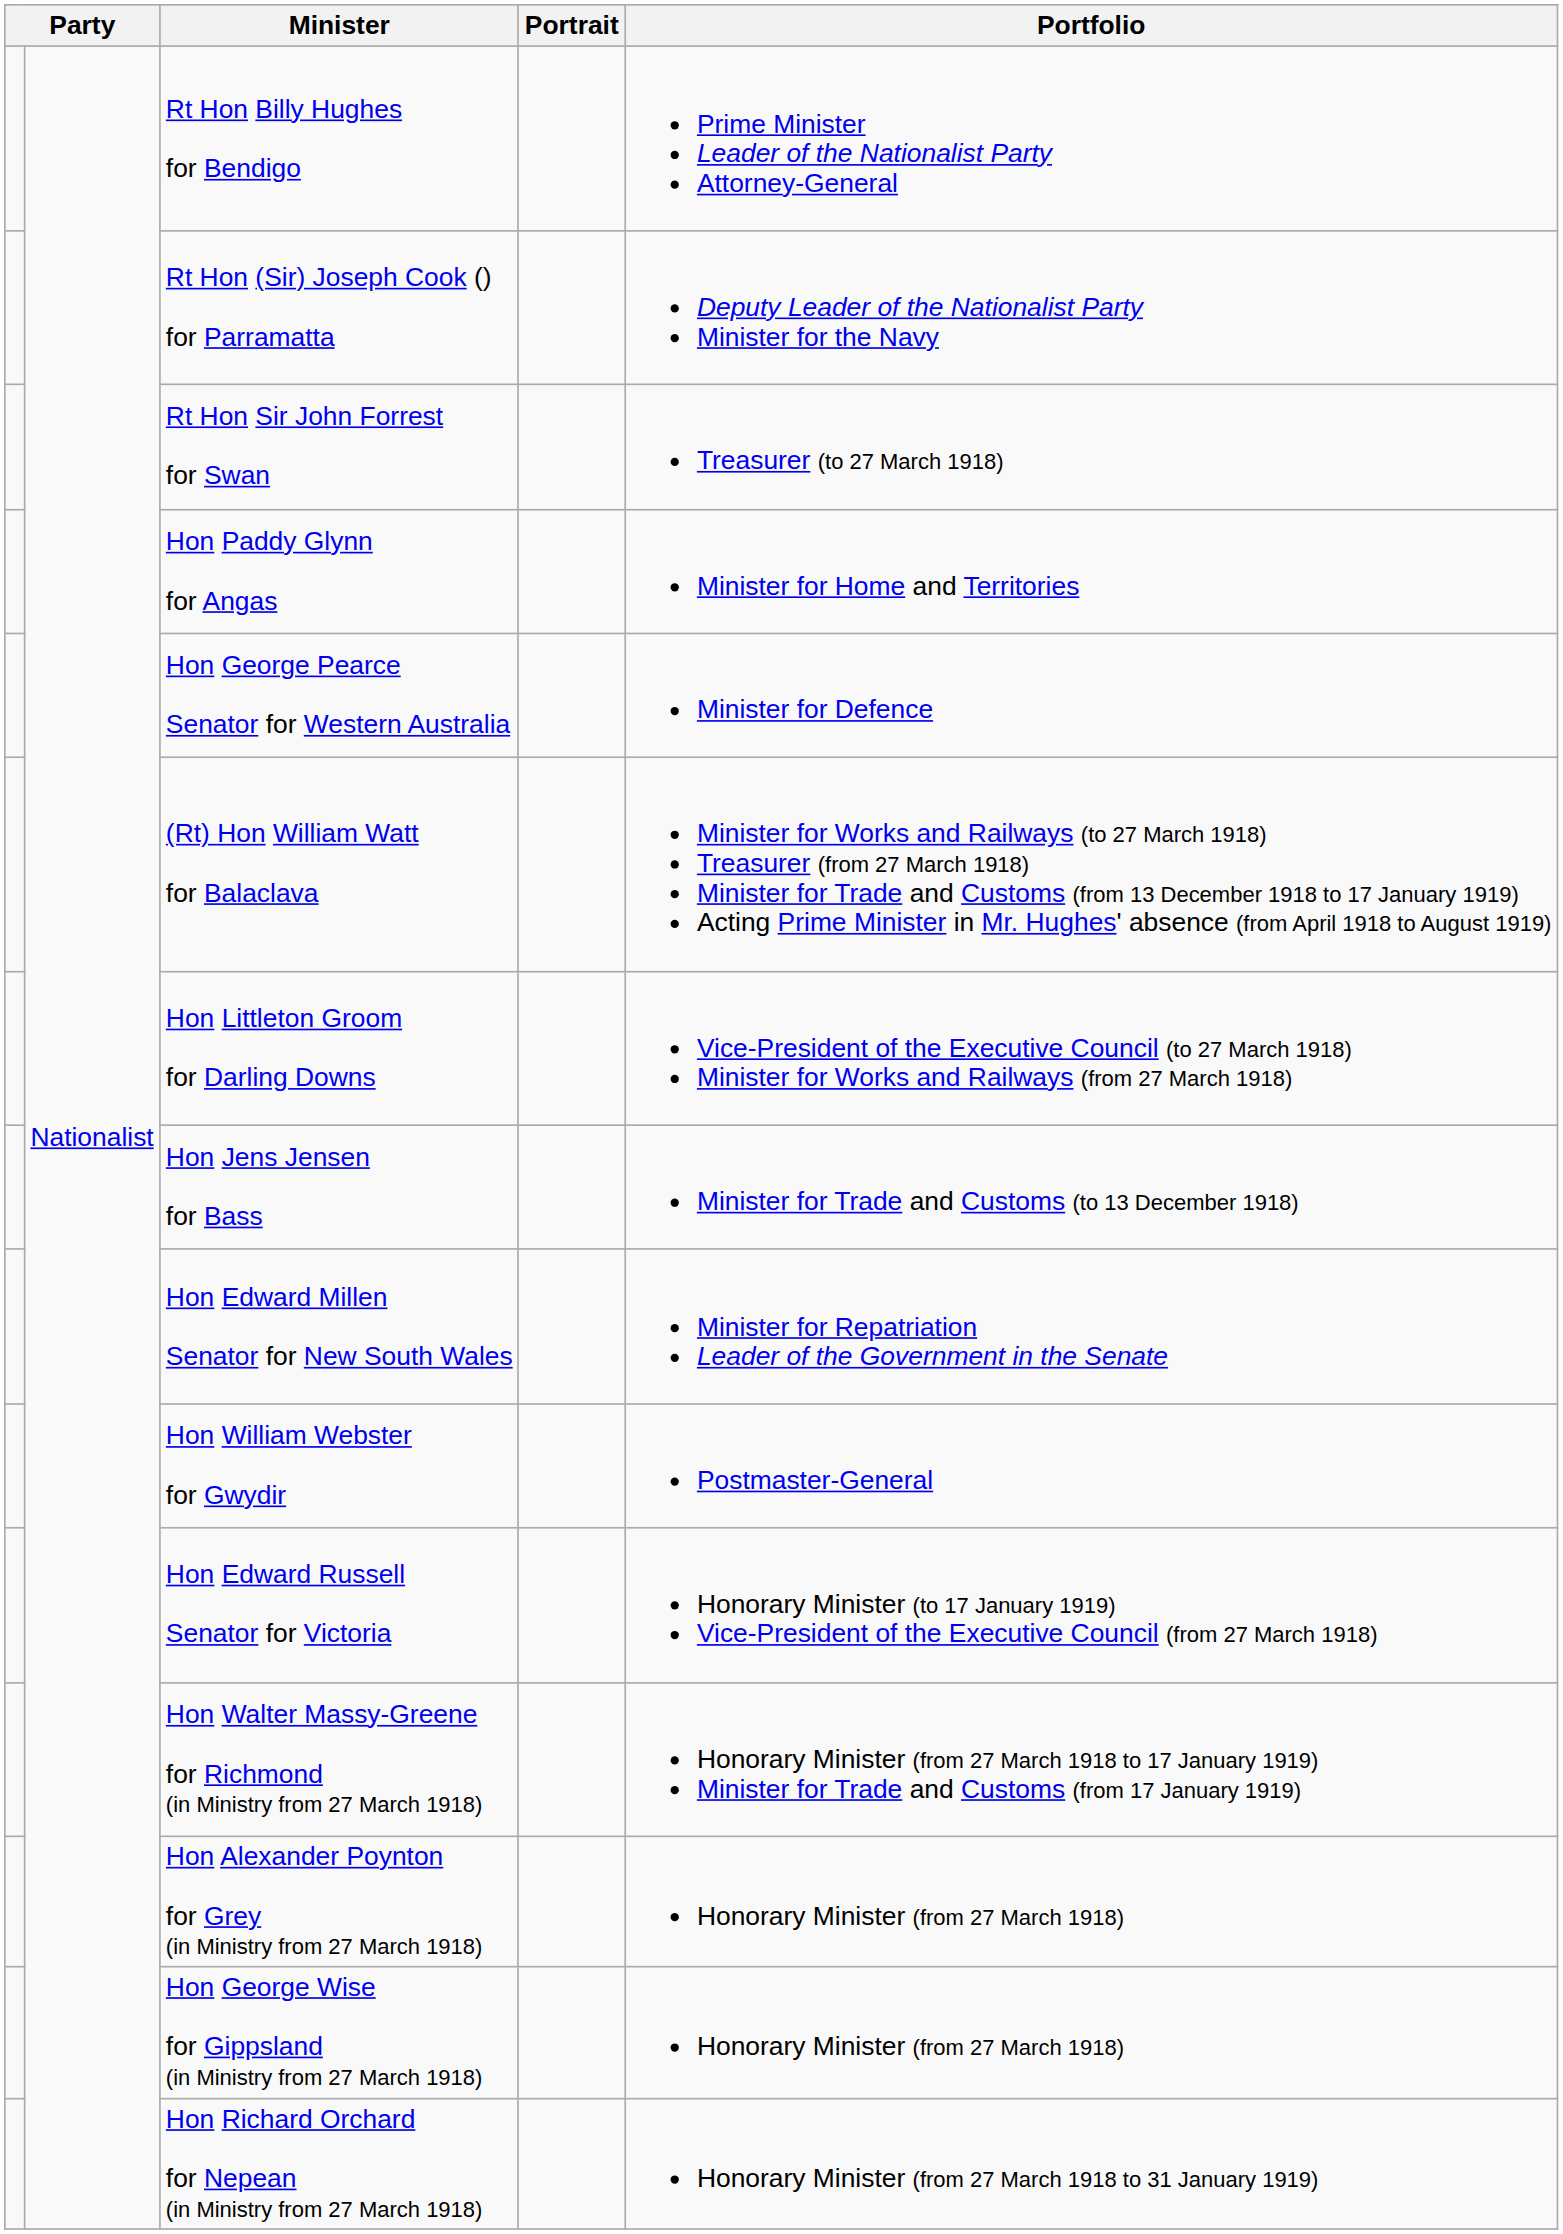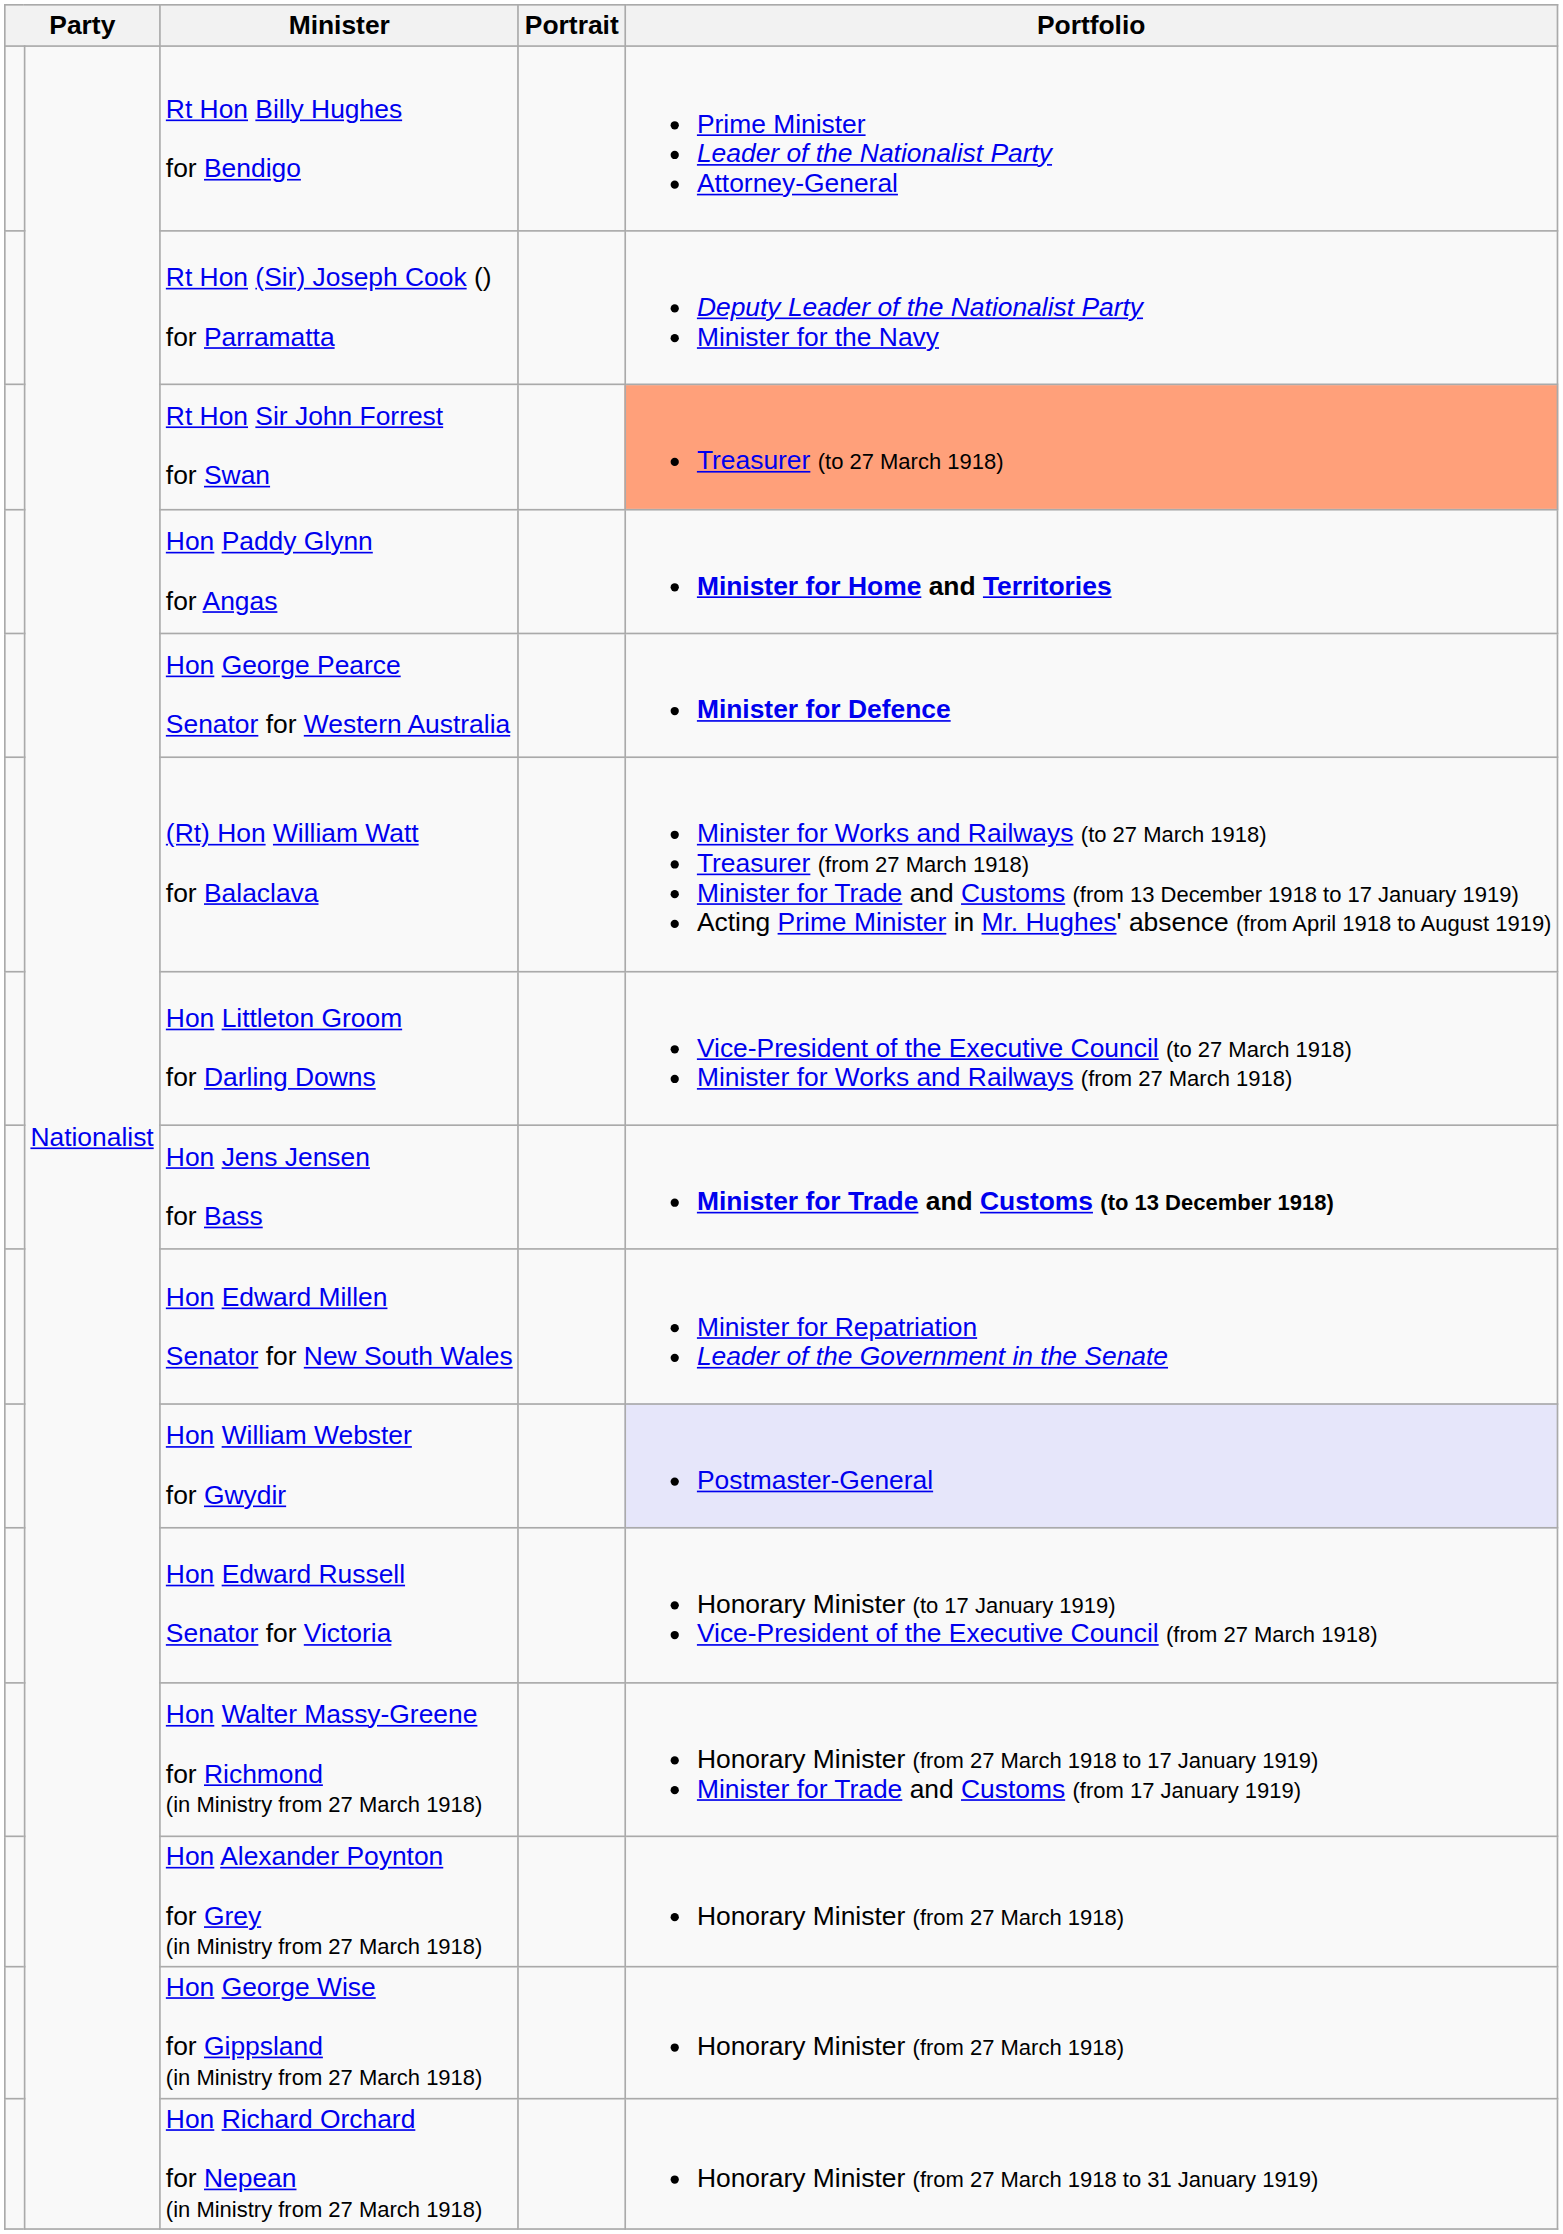Rt Hon Sir John Forrest for Swan | Portfolio: no background -> lightsalmon background
Hon Paddy Glynn for Angas | Portfolio: normal -> bold
Hon George Pearce Senator for Western Australia | Portfolio: normal -> bold
Hon Jens Jensen for Bass | Portfolio: normal -> bold
Hon William Webster for Gwydir | Portfolio: no background -> lavender background
